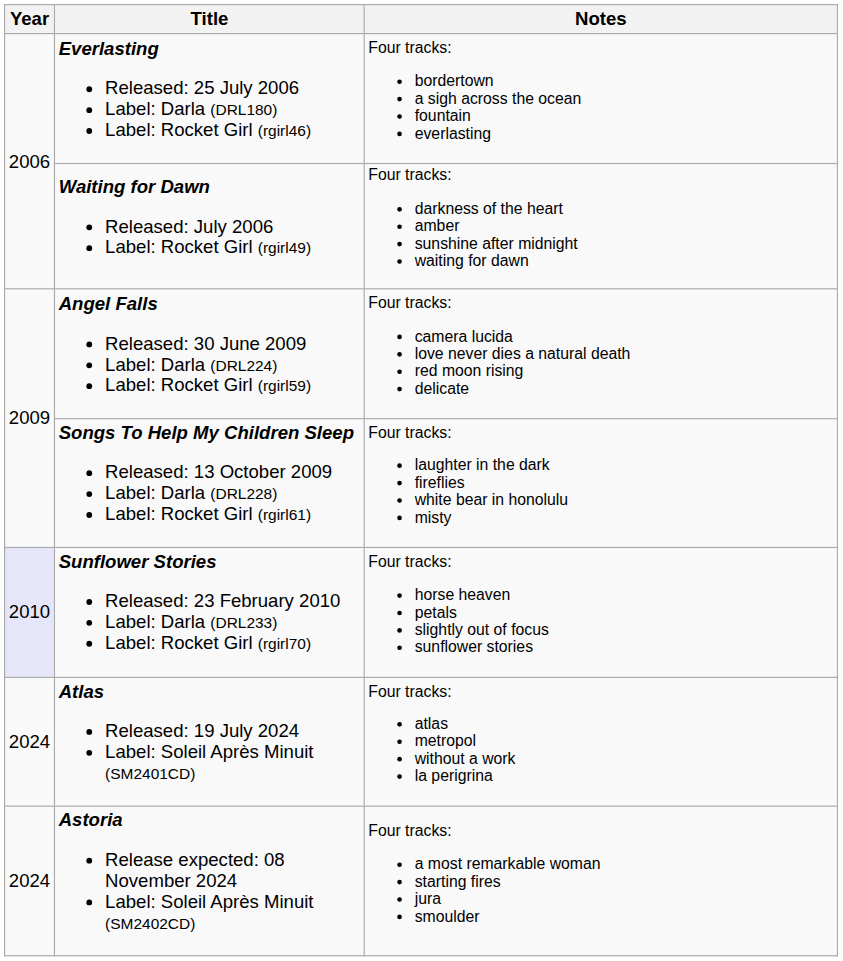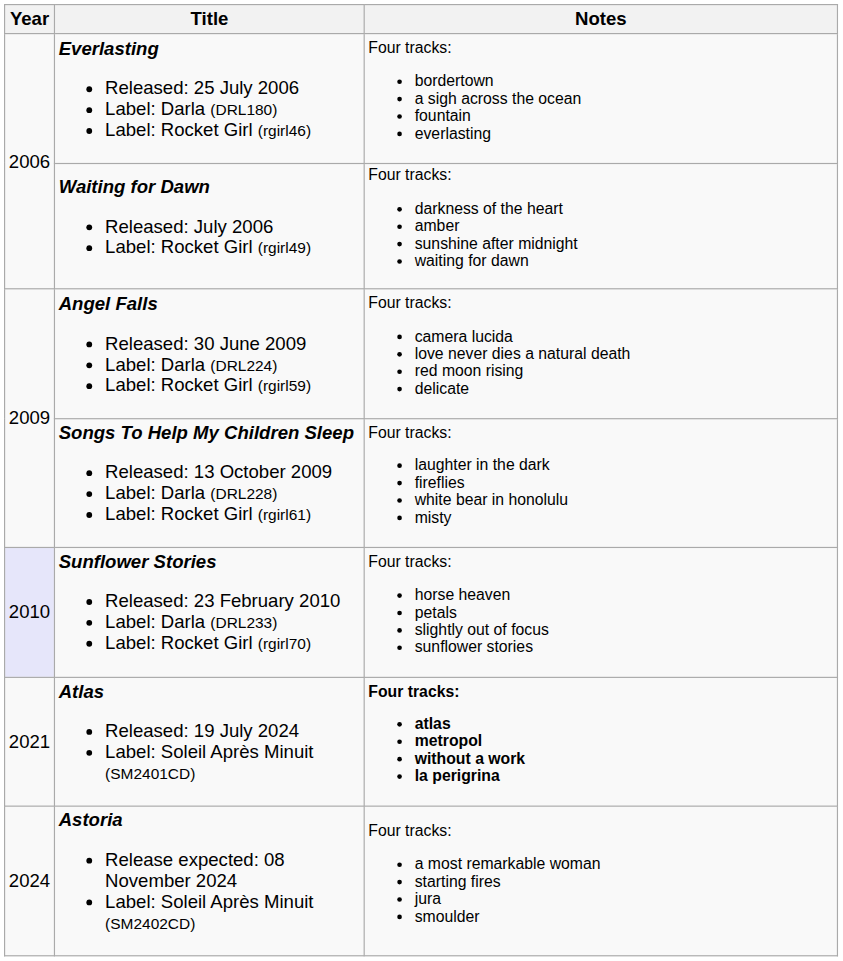row 7 | Year: 2024 -> 2021
row 7 | Notes: normal -> bold
